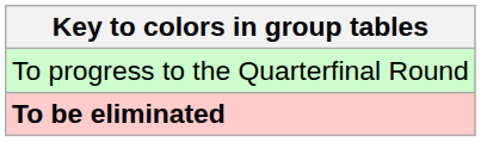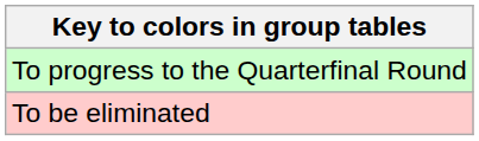row 3 | column 1: bold -> normal
